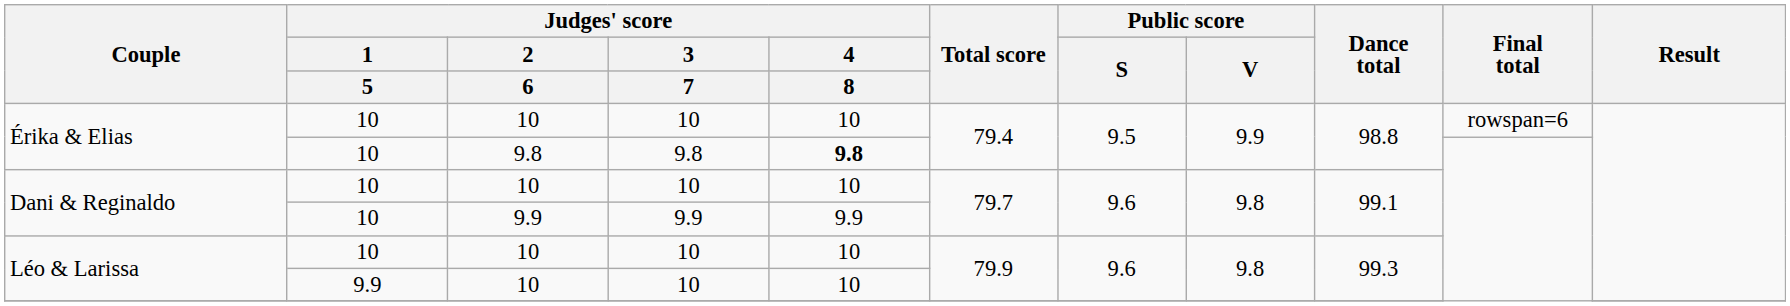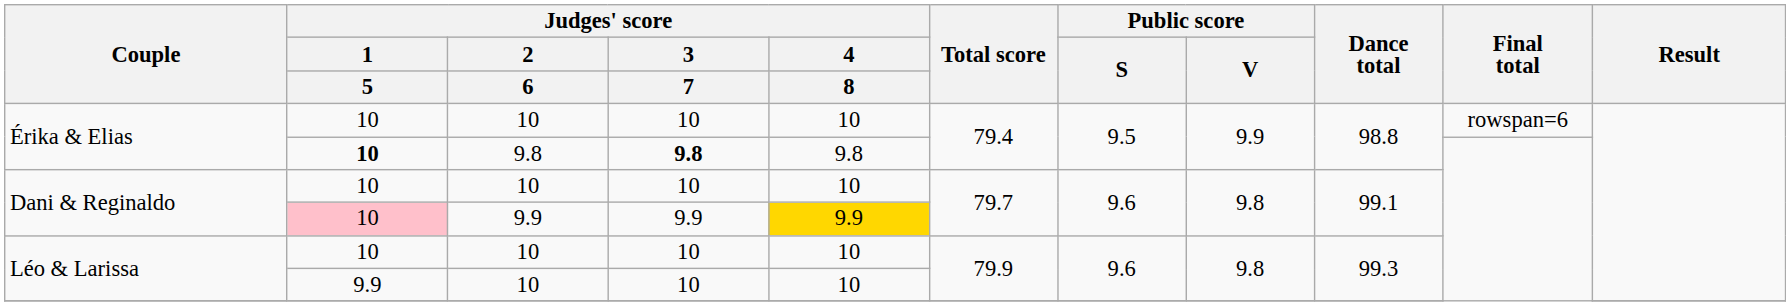Érika & Elias / 9.8 | Judges' score / 1 / 5: normal -> bold
Érika & Elias / 9.8 | Judges' score / 3 / 7: normal -> bold
Érika & Elias / 9.8 | Judges' score / 4 / 8: bold -> normal
Dani & Reginaldo / 9.9 | Judges' score / 1 / 5: no background -> pink background
Dani & Reginaldo / 9.9 | Judges' score / 4 / 8: no background -> gold background
